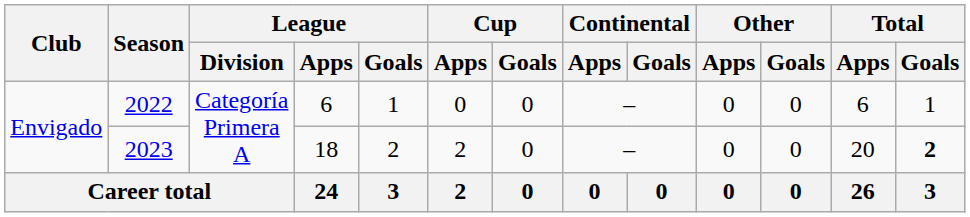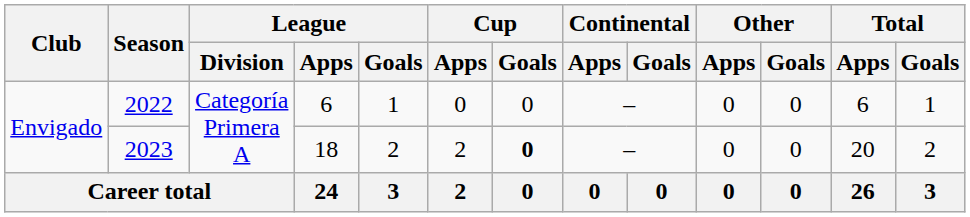2023 | Cup / Goals: normal -> bold
2023 | Total / Goals: bold -> normal
